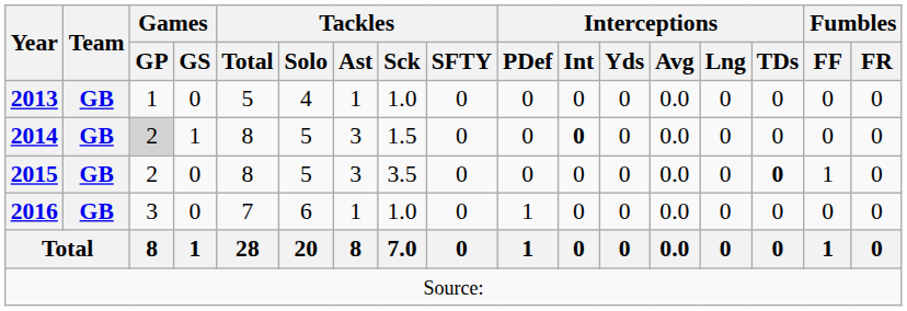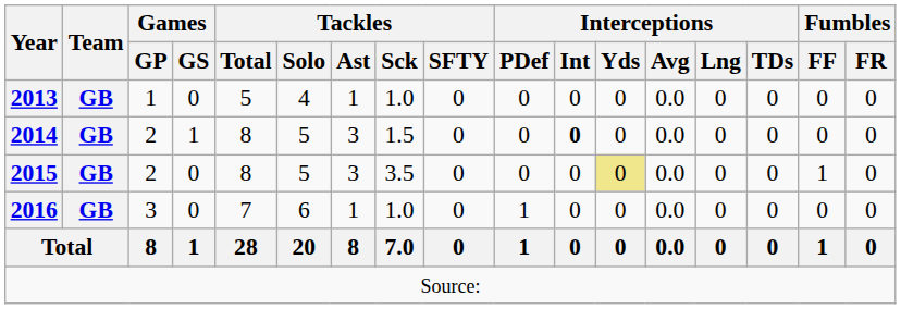2014 | Games / GP: lightgrey background -> no background
2015 | Interceptions / Yds: no background -> khaki background
2015 | Interceptions / TDs: bold -> normal
